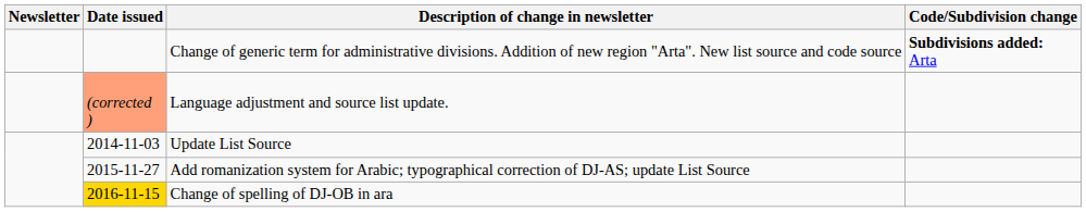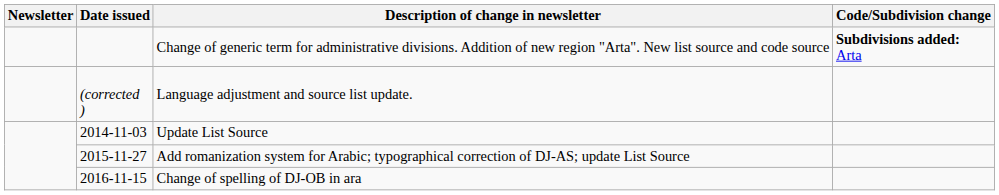Language adjustment and source list update. | Date issued: lightsalmon background -> no background
Change of spelling of DJ-OB in ara | Date issued: gold background -> no background
